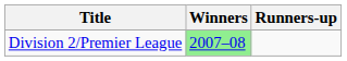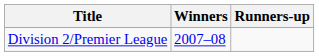Division 2/Premier League | Winners: lightgreen background -> no background
